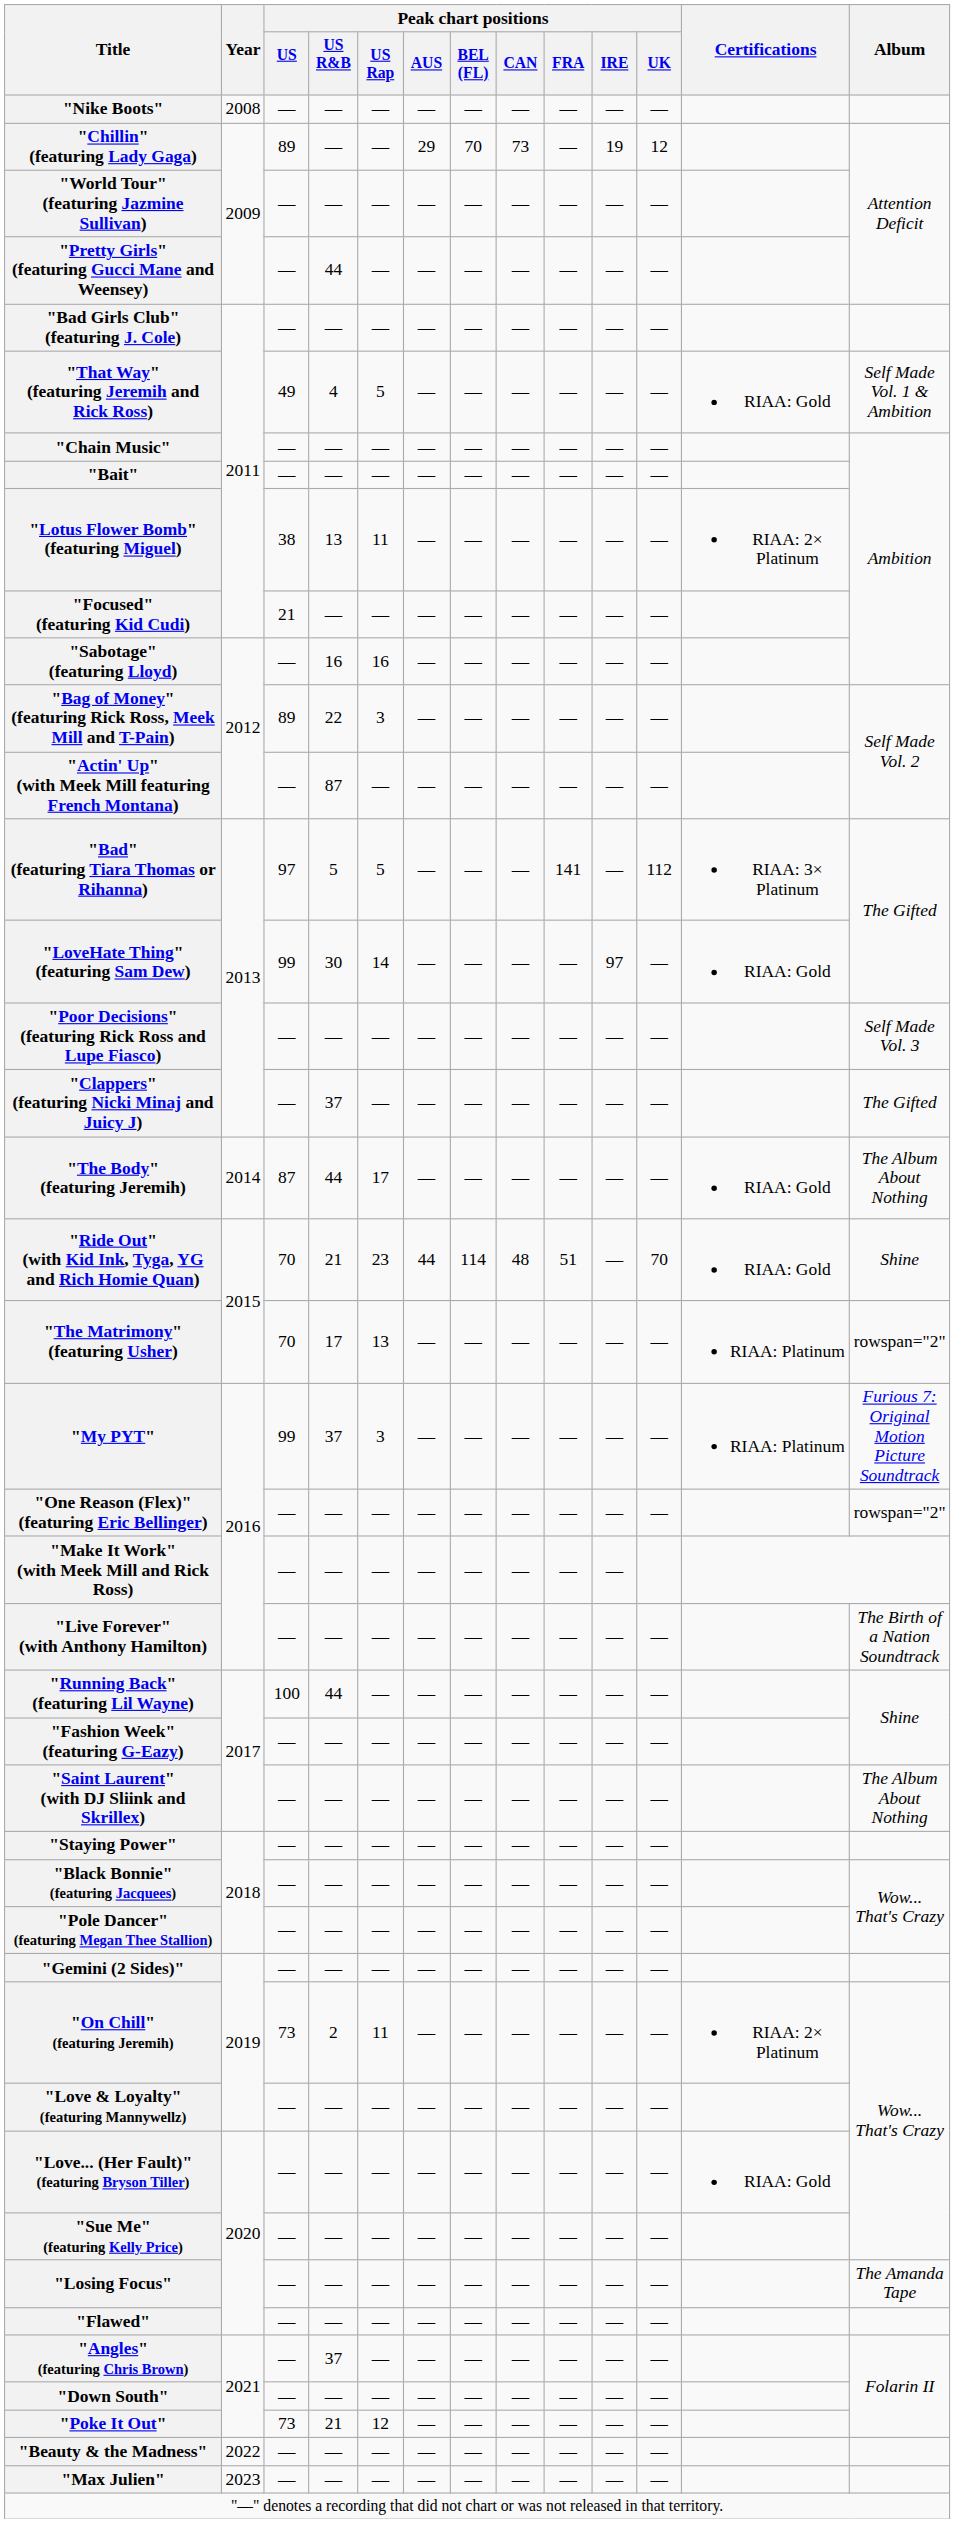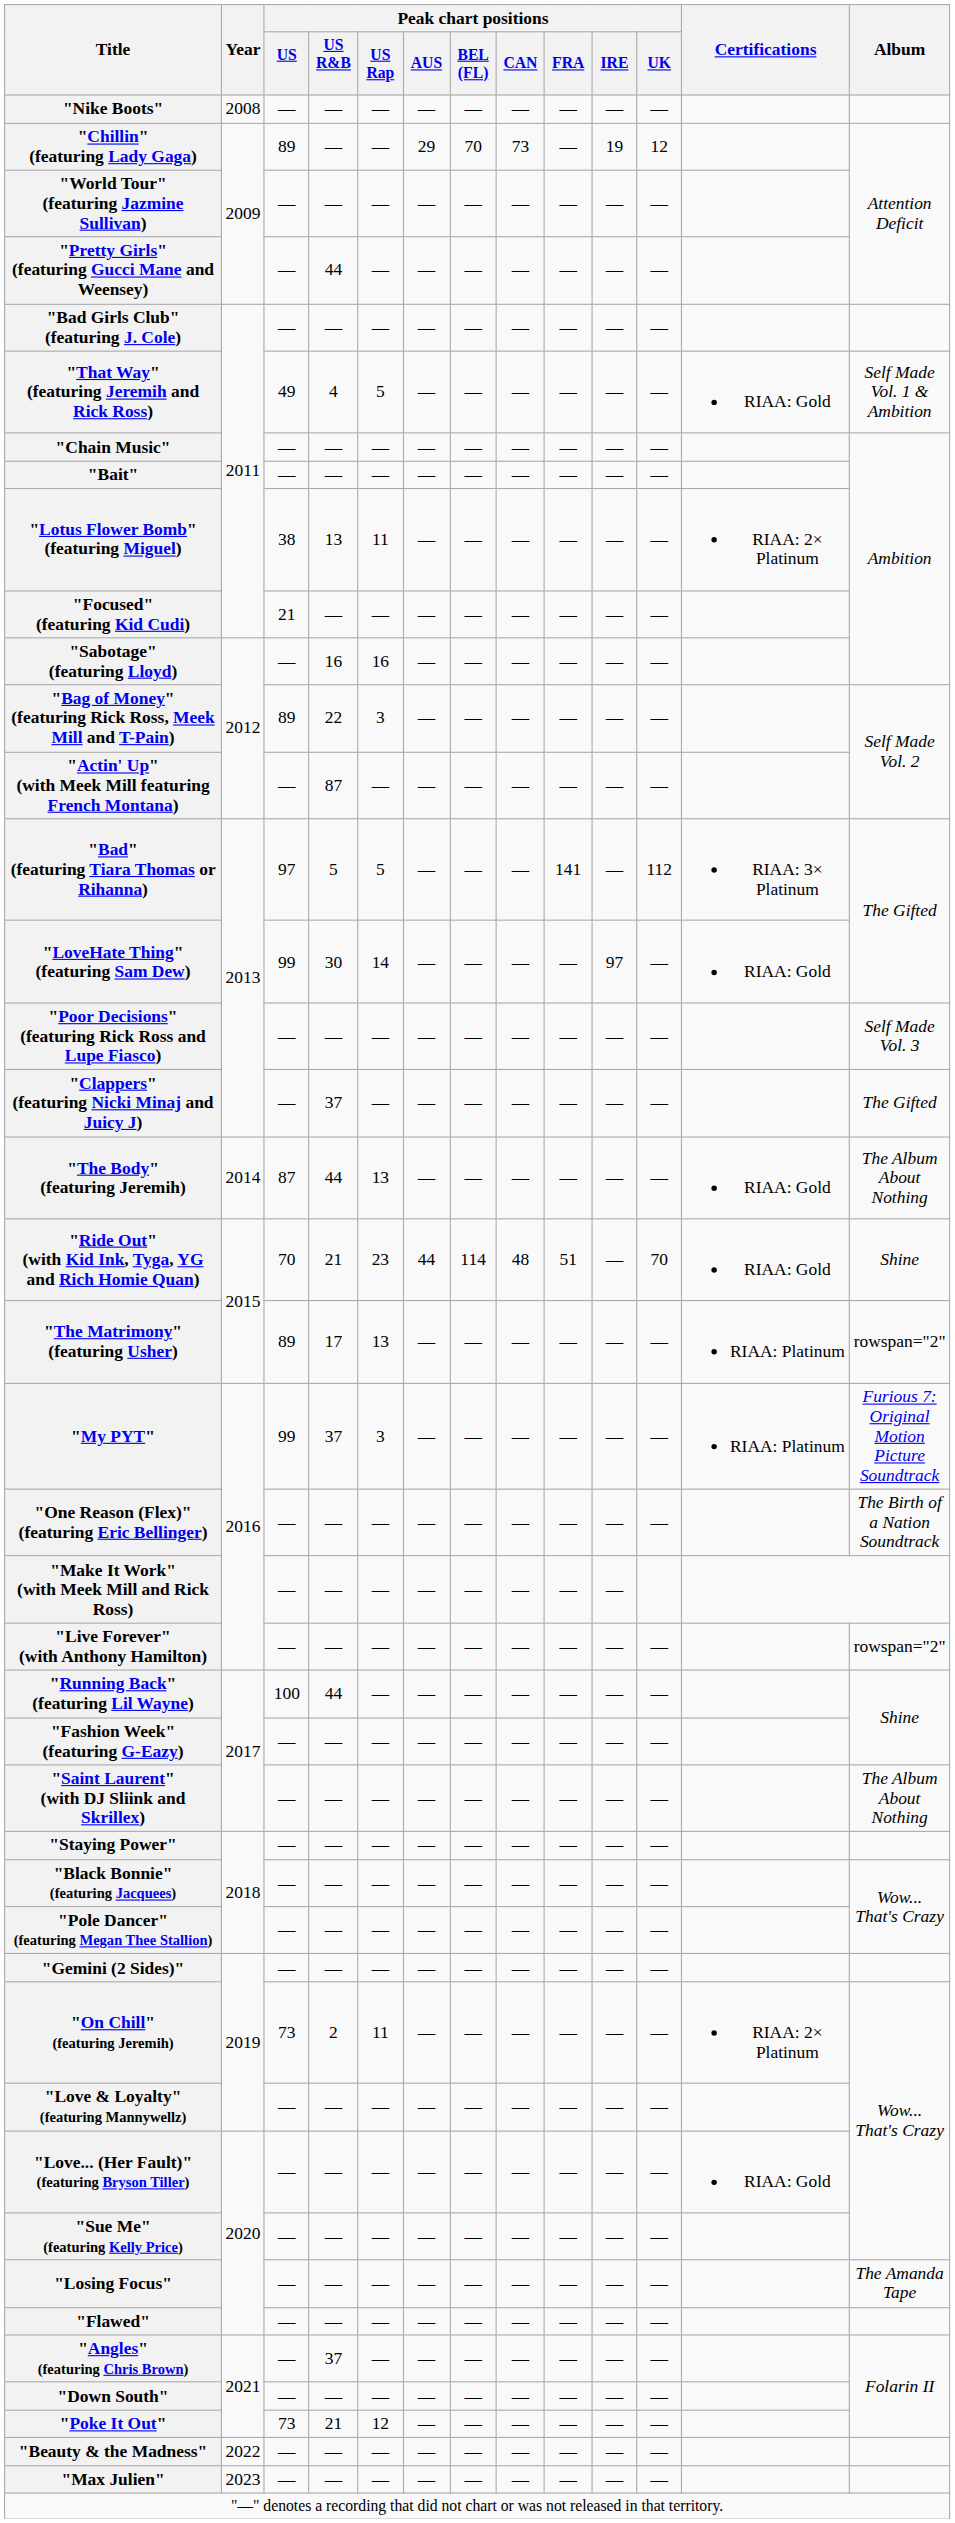"The Body" (featuring Jeremih) | Peak chart positions / US Rap: 17 -> 13
"The Matrimony" (featuring Usher) | Peak chart positions / US: 70 -> 89
"One Reason (Flex)" (featuring Eric Bellinger) | Album: rowspan="2" -> The Birth of a Nation Soundtrack
"Live Forever" (with Anthony Hamilton) | Album: The Birth of a Nation Soundtrack -> rowspan="2"
